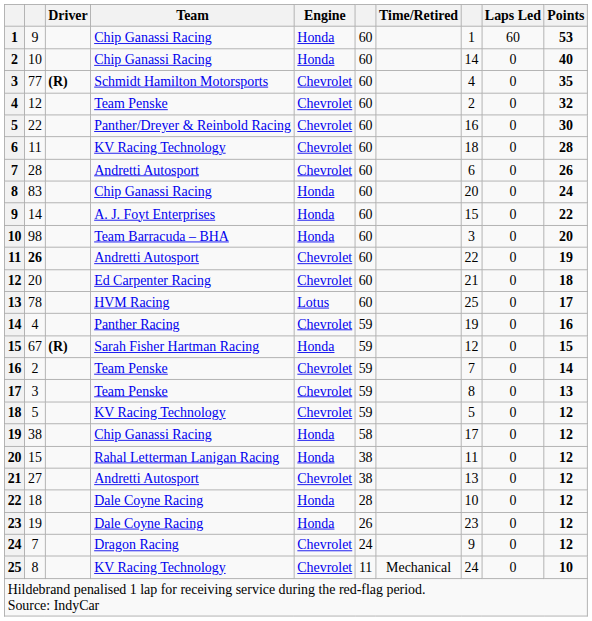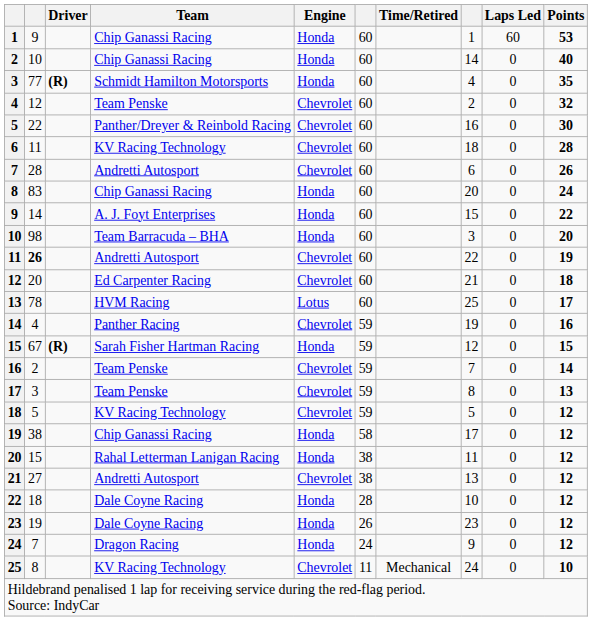row 4 | Engine: Chevrolet -> Honda
row 25 | Engine: Chevrolet -> Honda
